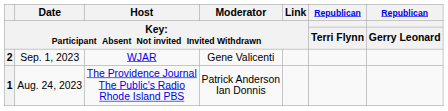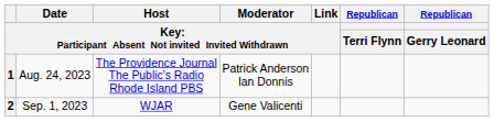rows swapped: 1 <-> 2
